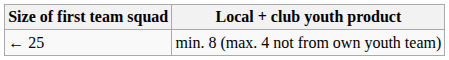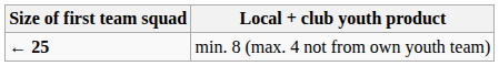min. 8 (max. 4 not from own youth team) | Size of first team squad: normal -> bold
